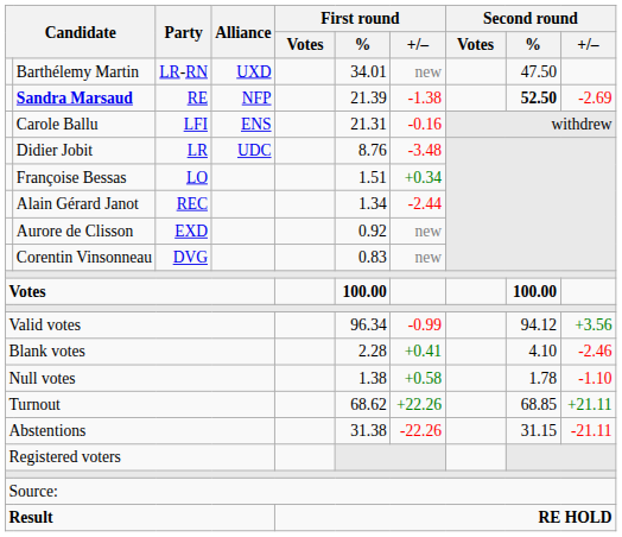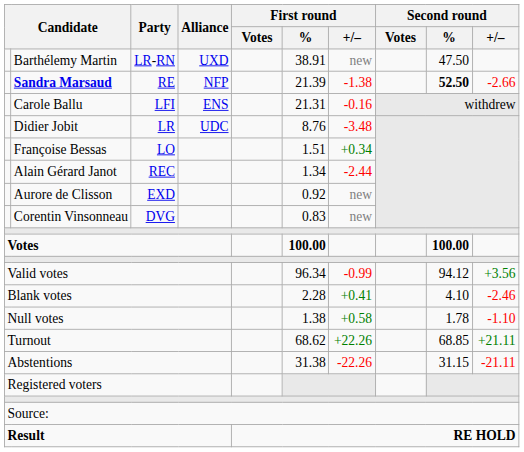Barthélemy Martin | First round / %: 34.01 -> 38.91
Sandra Marsaud | Second round / +/–: -2.69 -> -2.66
